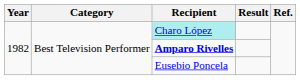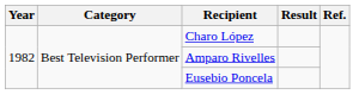Charo López | Recipient: paleturquoise background -> no background
Amparo Rivelles | Recipient: bold -> normal
